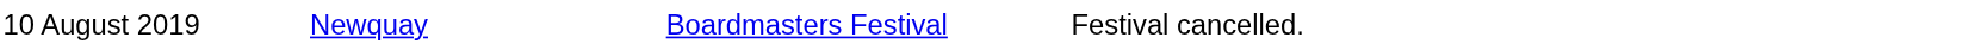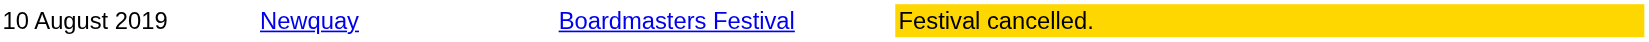10 August 2019 | column 4: no background -> gold background
